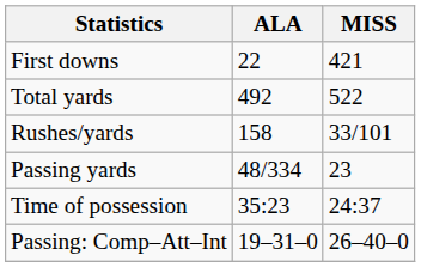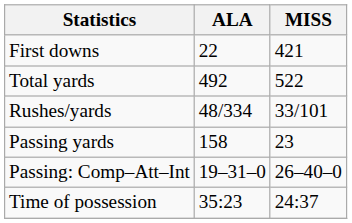Rushes/yards | ALA: 158 -> 48/334
Passing yards | ALA: 48/334 -> 158
rows swapped: Passing: Comp–Att–Int <-> Time of possession
